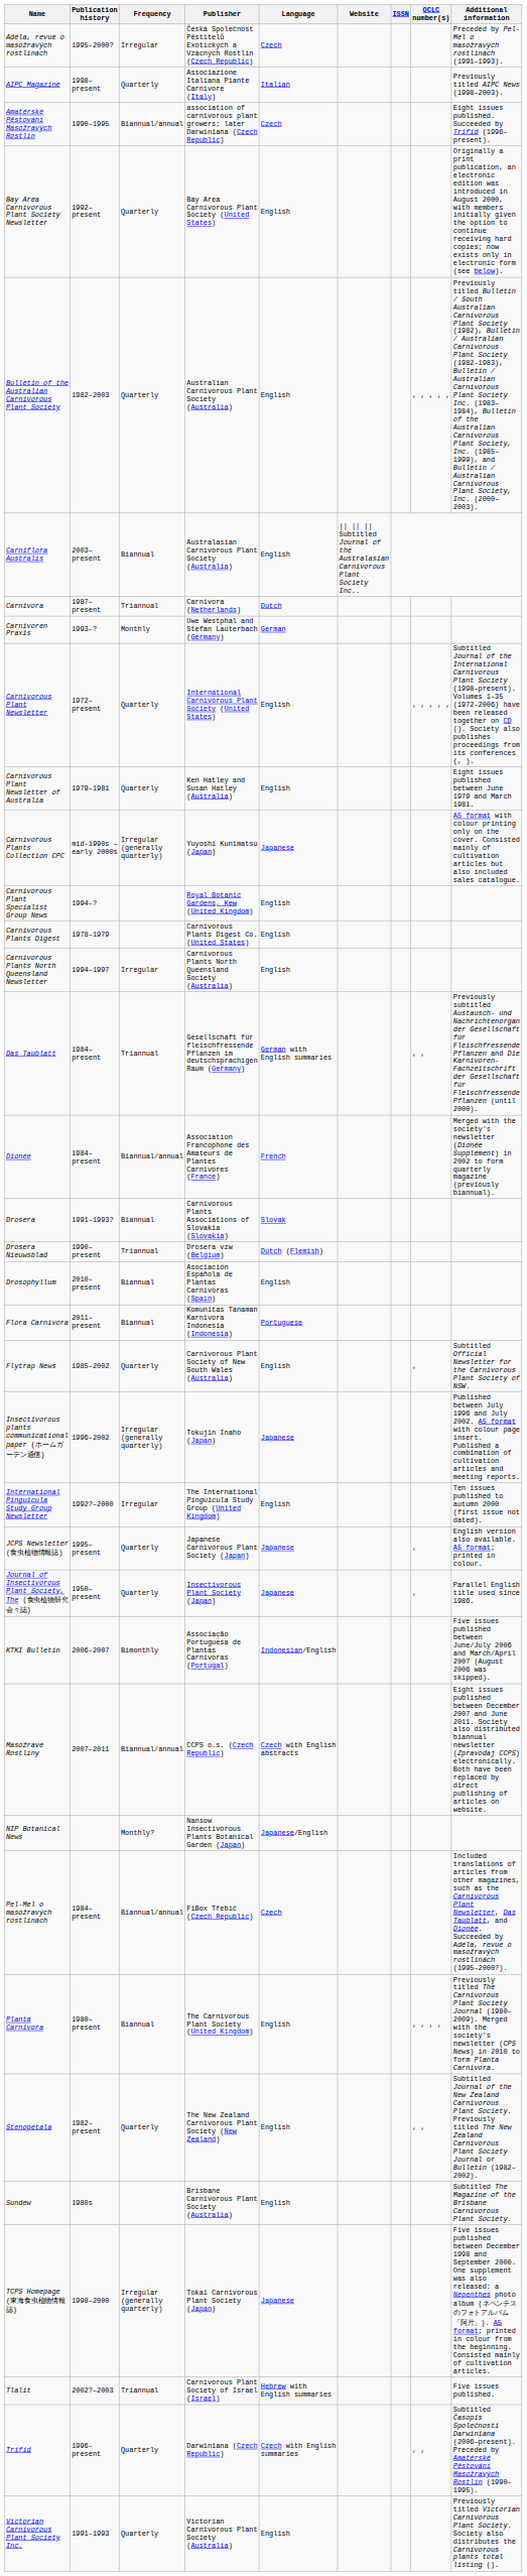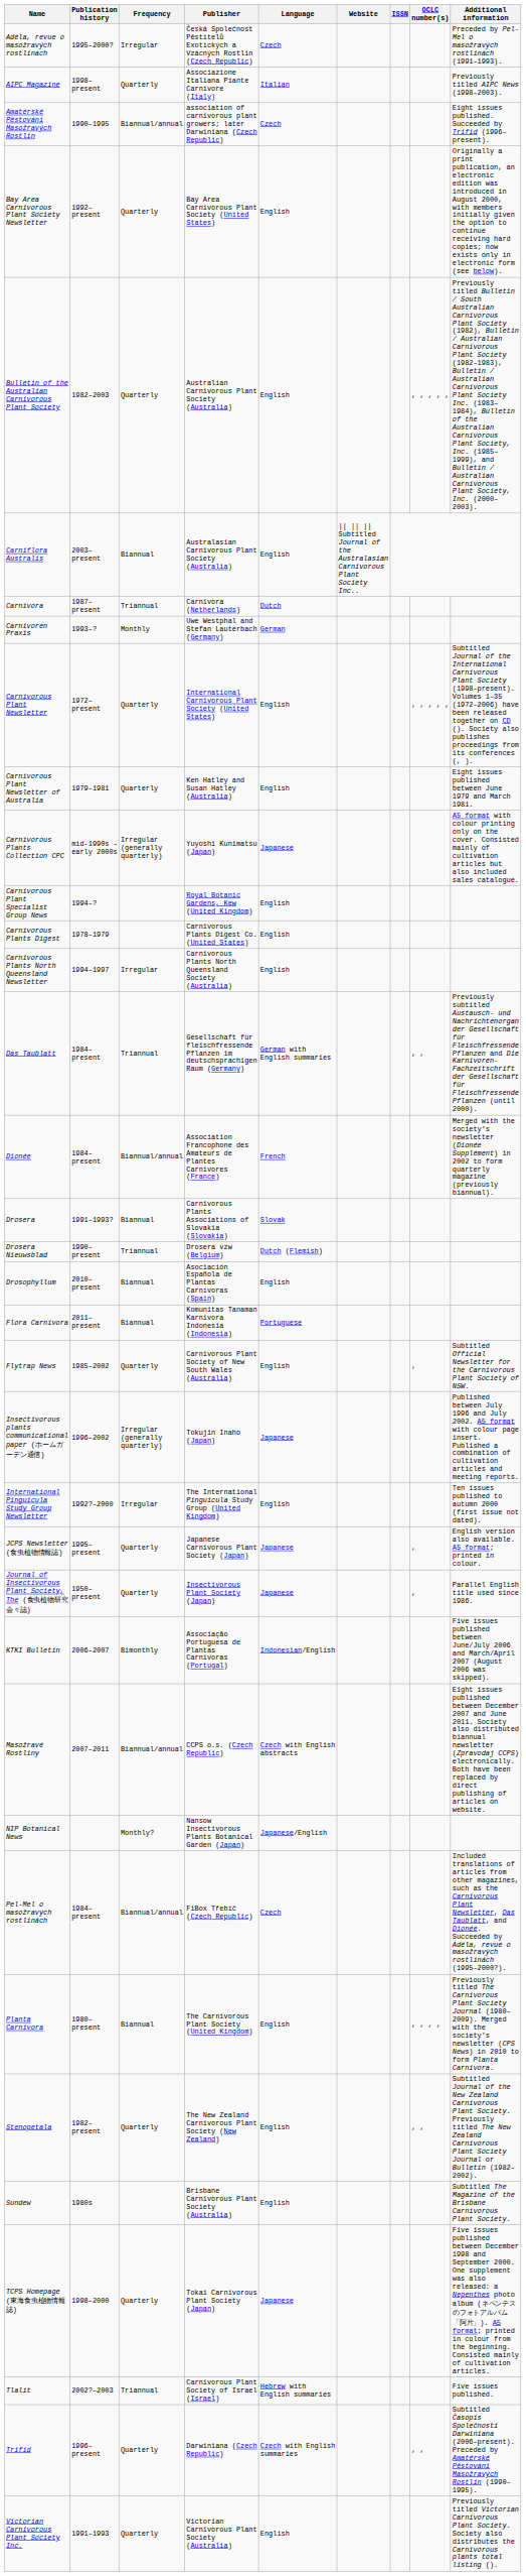TCPS Homepage (東海食虫植物情報誌) | Frequency: Irregular (generally quarterly) -> Quarterly
